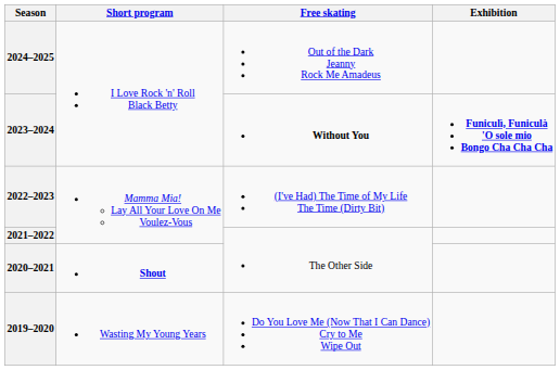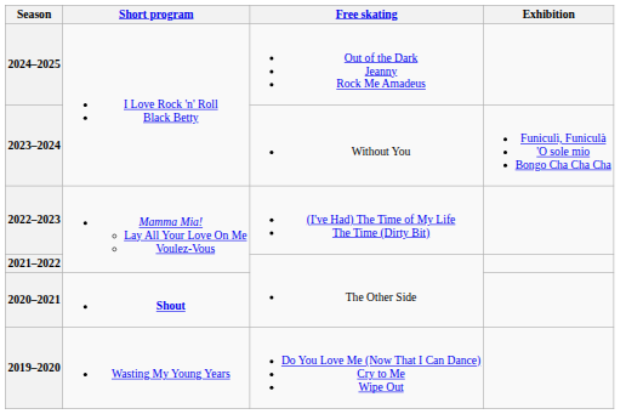2023–2024 | Free skating: bold -> normal
2023–2024 | Exhibition: bold -> normal
